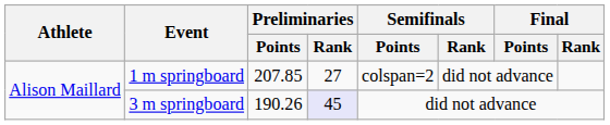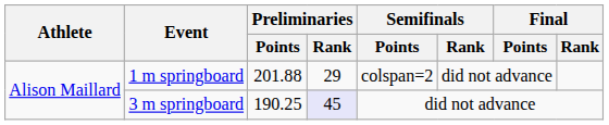1 m springboard | Preliminaries / Points: 207.85 -> 201.88
1 m springboard | Preliminaries / Rank: 27 -> 29
3 m springboard | Preliminaries / Points: 190.26 -> 190.25
